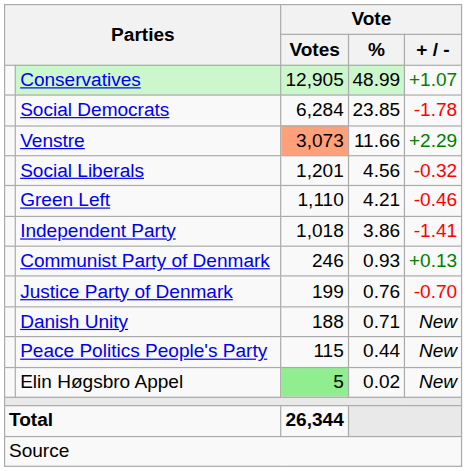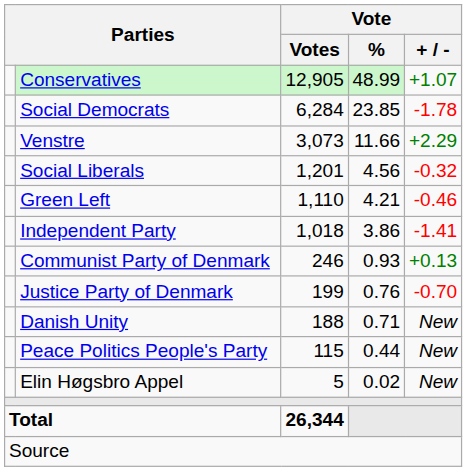Venstre | Vote / Votes: lightsalmon background -> no background
Elin Høgsbro Appel | Vote / Votes: lightgreen background -> no background
